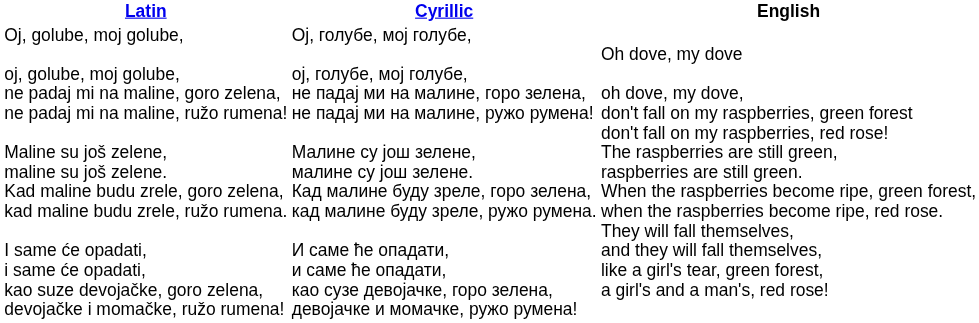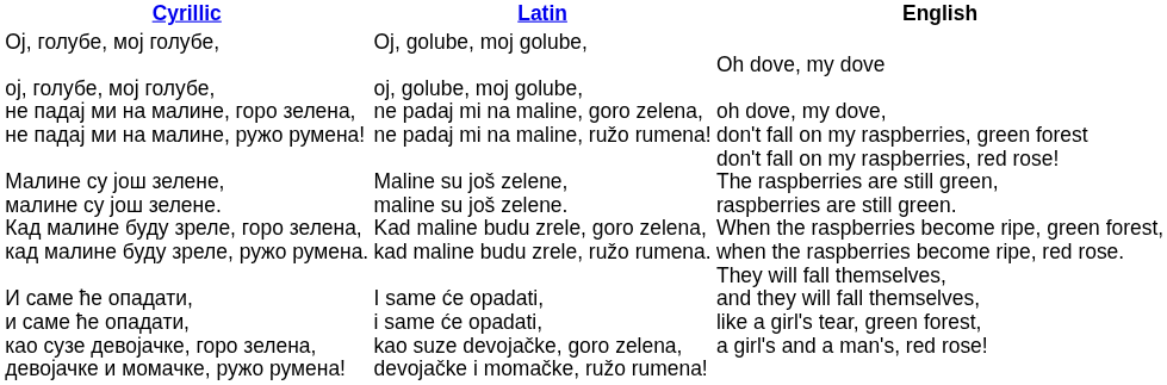columns swapped: Latin <-> Cyrillic
